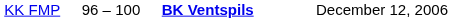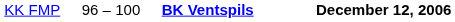KK FMP | column 4: normal -> bold
